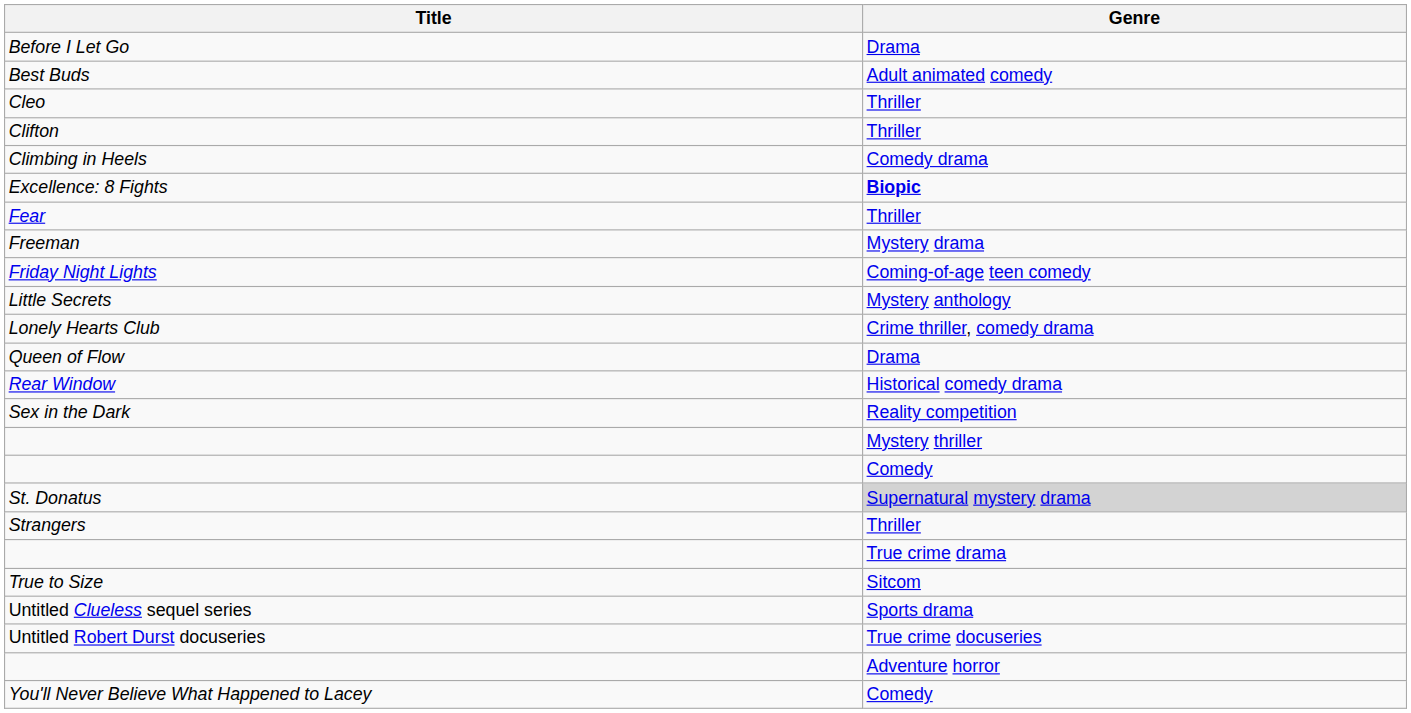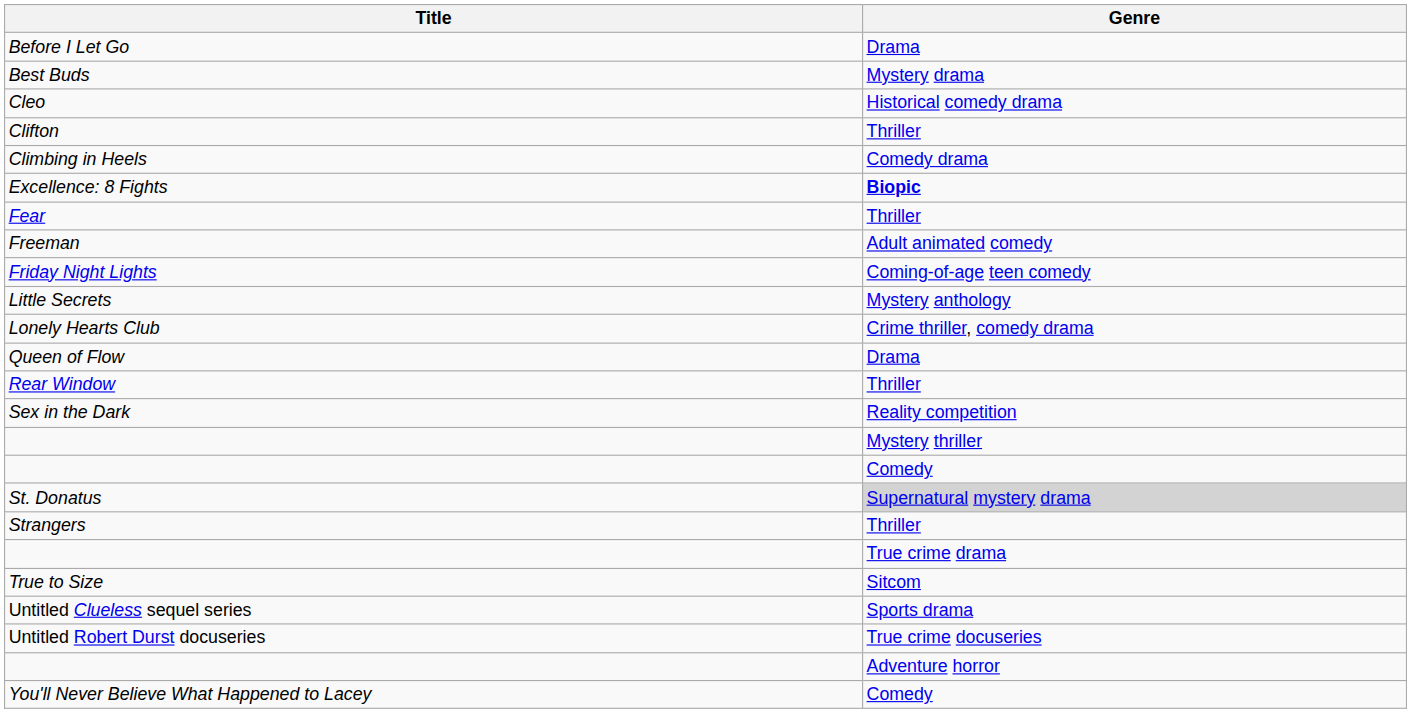row 3 | Genre: Adult animated comedy -> Mystery drama
row 4 | Genre: Thriller -> Historical comedy drama
row 9 | Genre: Mystery drama -> Adult animated comedy
row 14 | Genre: Historical comedy drama -> Thriller
